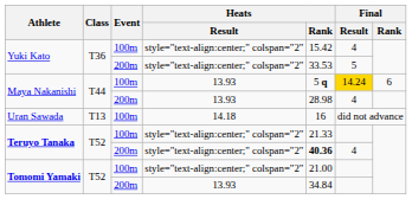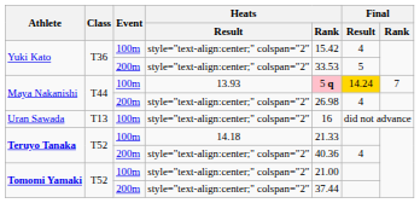Maya Nakanishi / 100m | Heats / Rank: no background -> pink background
Maya Nakanishi / 100m | Final / Rank: 6 -> 7
Maya Nakanishi / 200m | Heats / Result: 13.93 -> style="text-align:center;" colspan="2"
Maya Nakanishi / 200m | Heats / Rank: 28.98 -> 26.98
Uran Sawada | Heats / Result: 14.18 -> style="text-align:center;" colspan="2"
Teruyo Tanaka / 100m | Heats / Result: style="text-align:center;" colspan="2" -> 14.18
Teruyo Tanaka / 200m | Heats / Rank: bold -> normal
Tomomi Yamaki / 200m | Heats / Result: 13.93 -> style="text-align:center;" colspan="2"
Tomomi Yamaki / 200m | Heats / Rank: 34.84 -> 37.44
